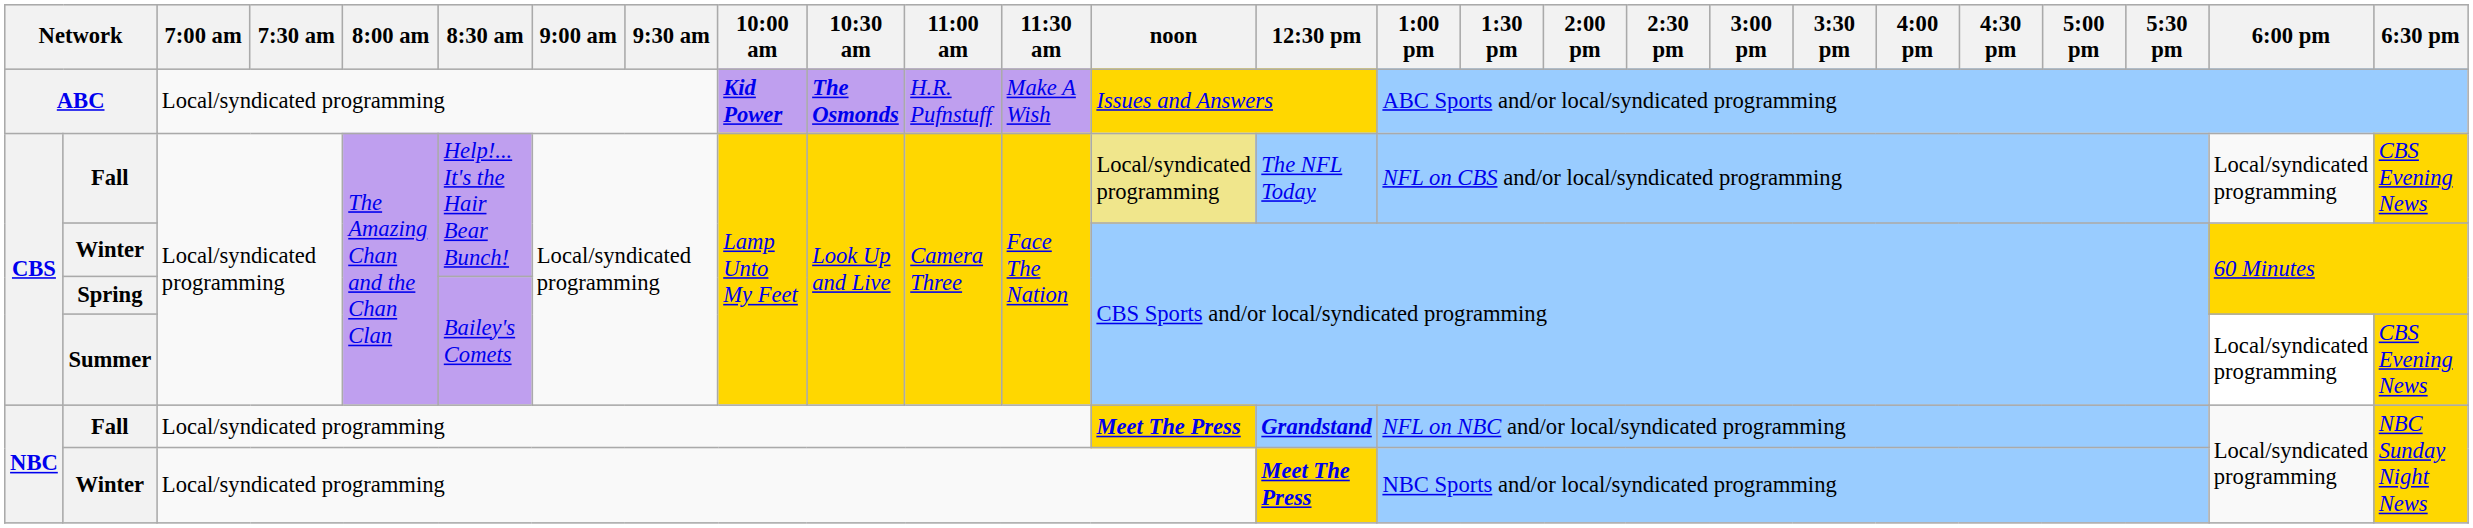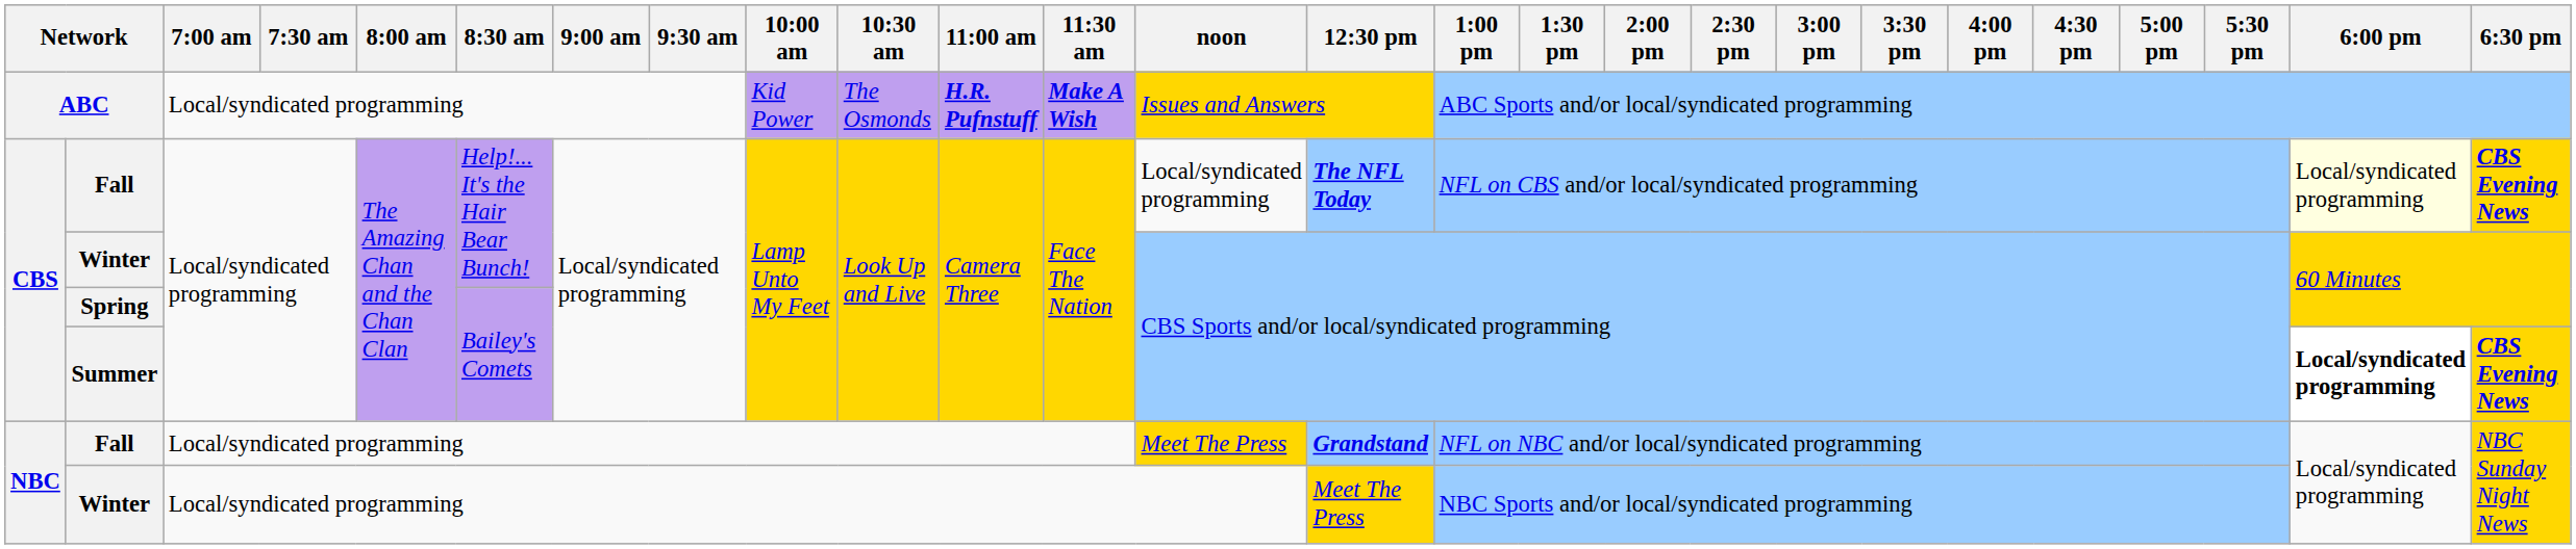ABC | 10:00 am: bold -> normal
ABC | 10:30 am: bold -> normal
ABC | 11:00 am: normal -> bold
ABC | 11:30 am: normal -> bold
CBS / Fall | noon: khaki background -> no background
CBS / Fall | 12:30 pm: normal -> bold
CBS / Fall | 6:00 pm: no background -> lightyellow background
CBS / Fall | 6:30 pm: normal -> bold
Summer | 6:00 pm: normal -> bold
Summer | 6:30 pm: normal -> bold
NBC / Fall | noon: bold -> normal
NBC / Winter | 12:30 pm: bold -> normal
